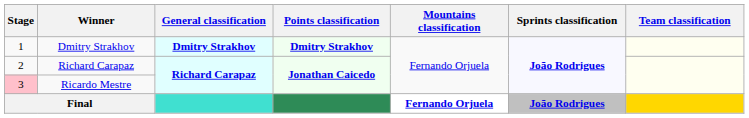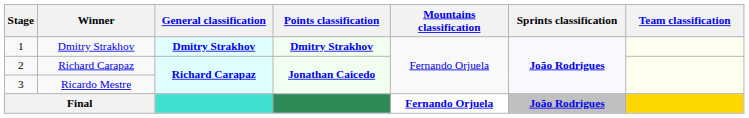Ricardo Mestre | Stage: pink background -> no background
